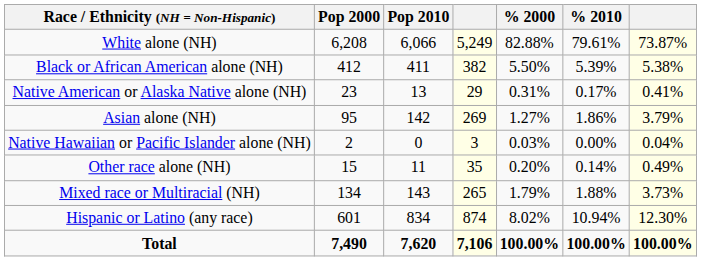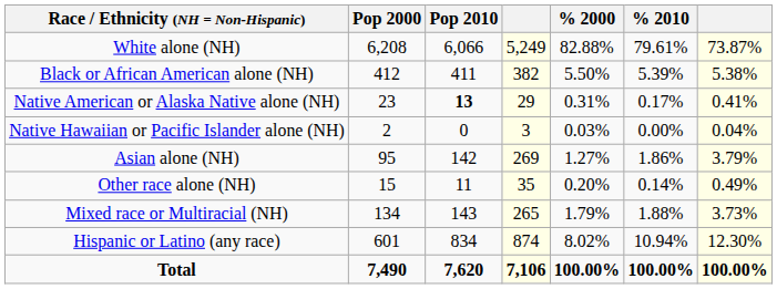Native American or Alaska Native alone (NH) | Pop 2010: normal -> bold
rows swapped: Asian alone (NH) <-> Native Hawaiian or Pacific Islander alone (NH)
